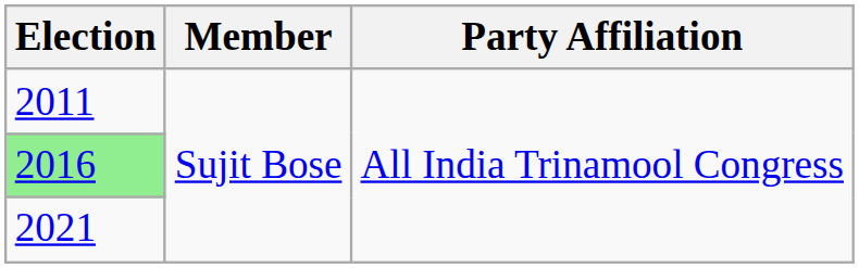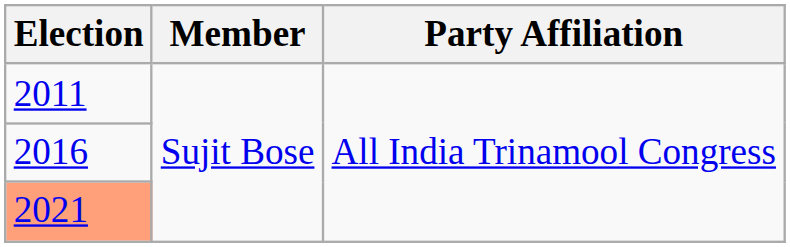row 3 | Election: lightgreen background -> no background
row 4 | Election: no background -> lightsalmon background
